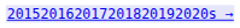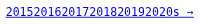row 1 | column 1: lavender background -> no background
